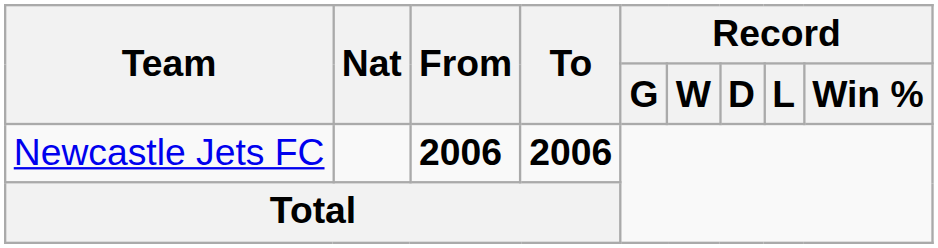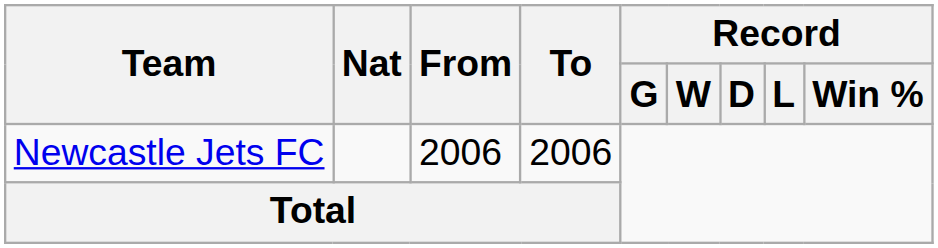Newcastle Jets FC | From: bold -> normal
Newcastle Jets FC | To: bold -> normal
